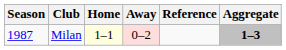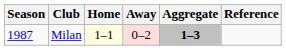columns swapped: Aggregate <-> Reference
